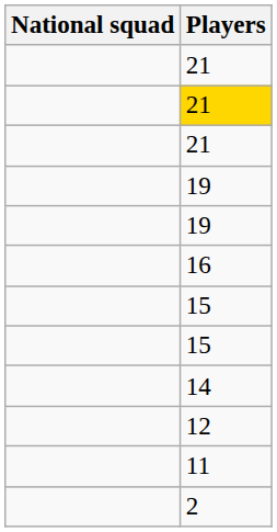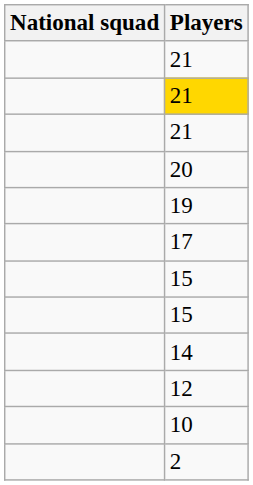row 5 | Players: 19 -> 20
row 7 | Players: 16 -> 17
row 12 | Players: 11 -> 10
